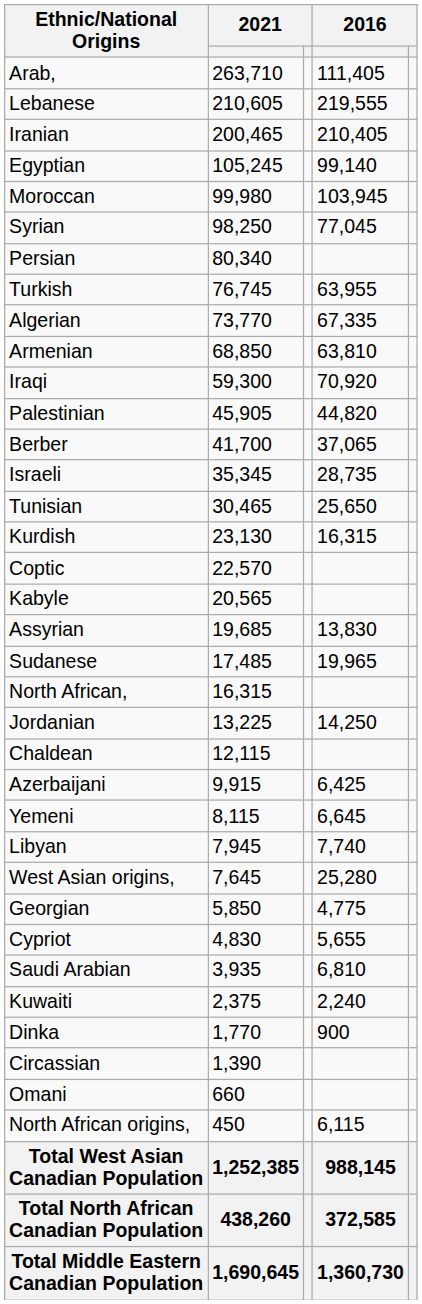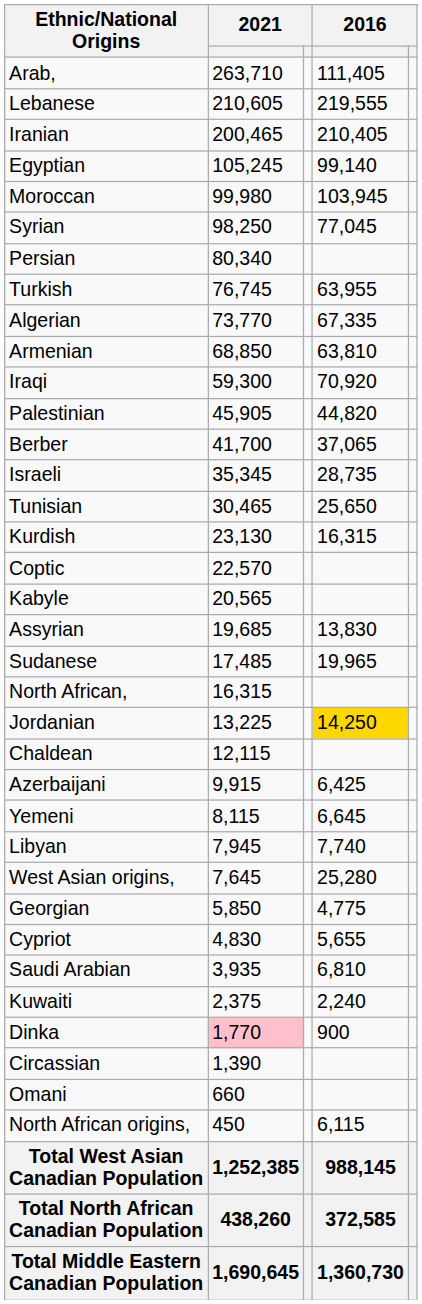Jordanian | column 4: no background -> gold background
Dinka | column 2: no background -> pink background
